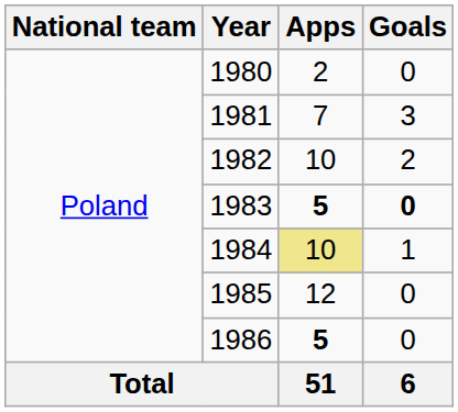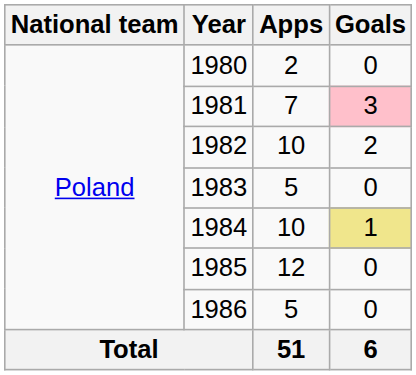1981 | Goals: no background -> pink background
1983 | Apps: bold -> normal
1983 | Goals: bold -> normal
1984 | Apps: khaki background -> no background
1984 | Goals: no background -> khaki background
1986 | Apps: bold -> normal
